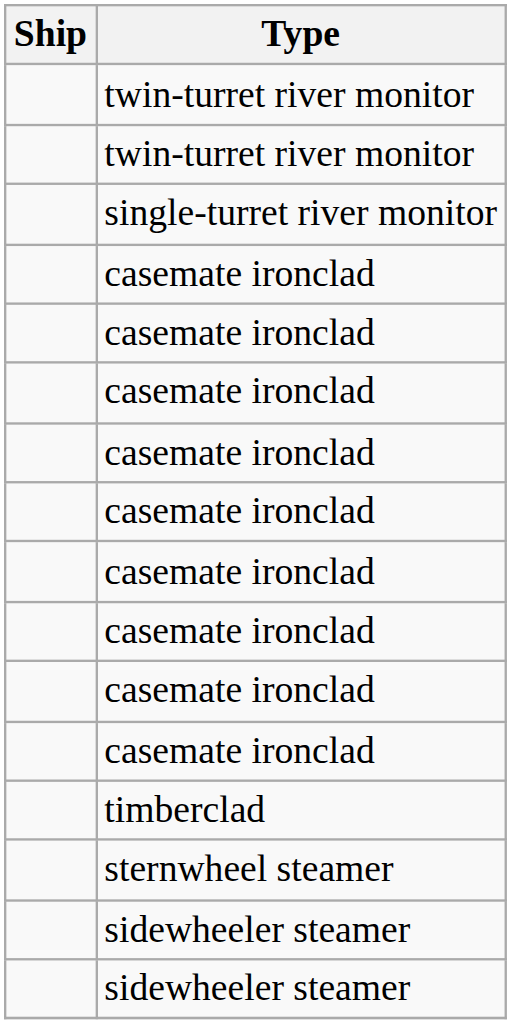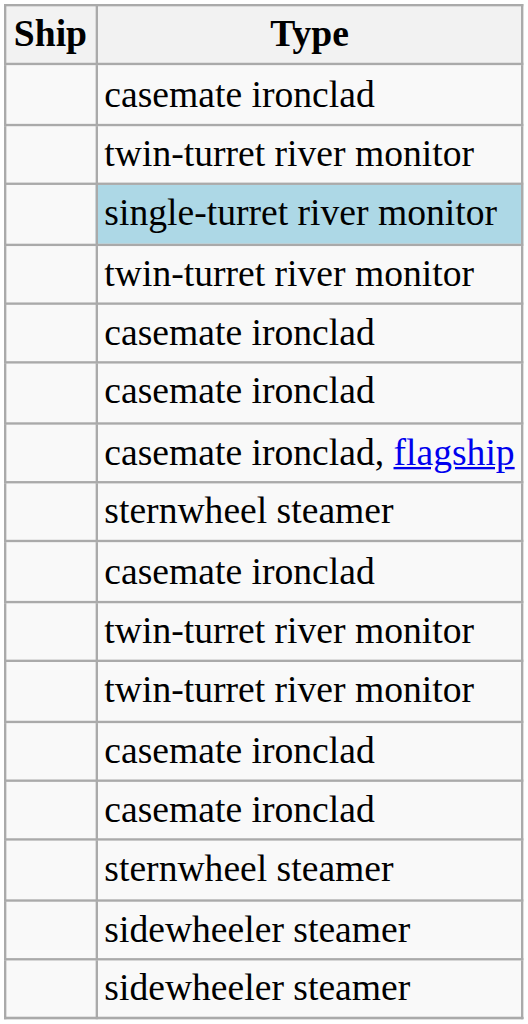row 2 | Type: twin-turret river monitor -> casemate ironclad
row 4 | Type: no background -> lightblue background
row 5 | Type: casemate ironclad -> twin-turret river monitor
row 8 | Type: casemate ironclad -> casemate ironclad, flagship
row 9 | Type: casemate ironclad -> sternwheel steamer
row 11 | Type: casemate ironclad -> twin-turret river monitor
row 12 | Type: casemate ironclad -> twin-turret river monitor
row 14 | Type: timberclad -> casemate ironclad
